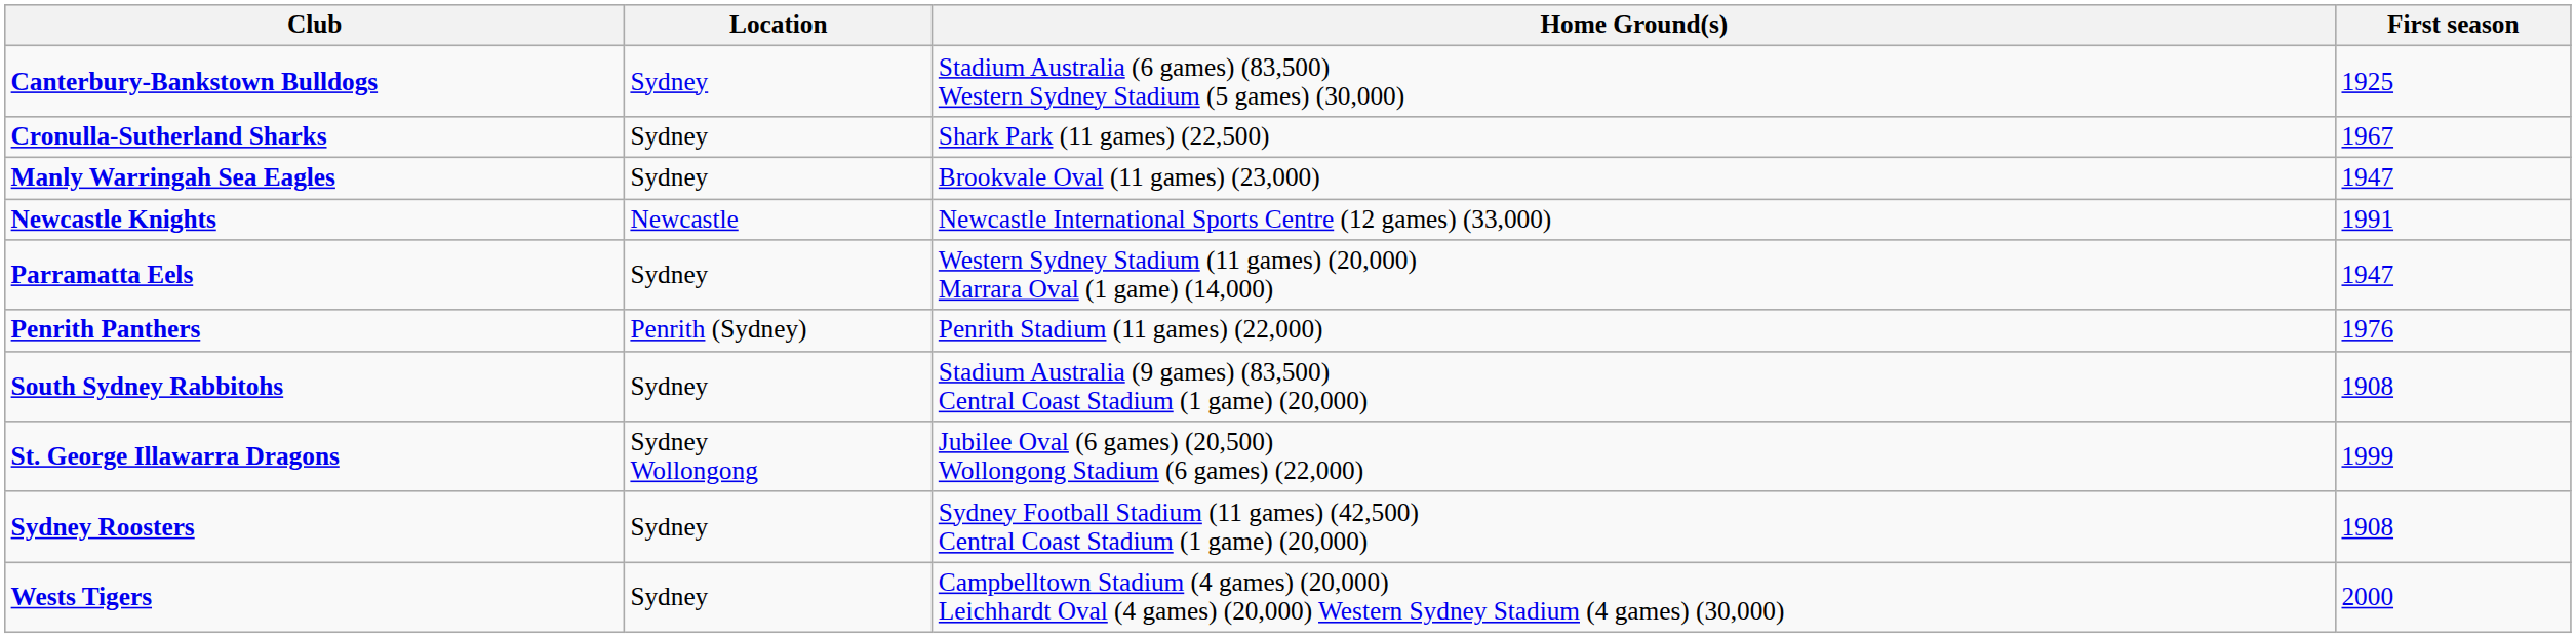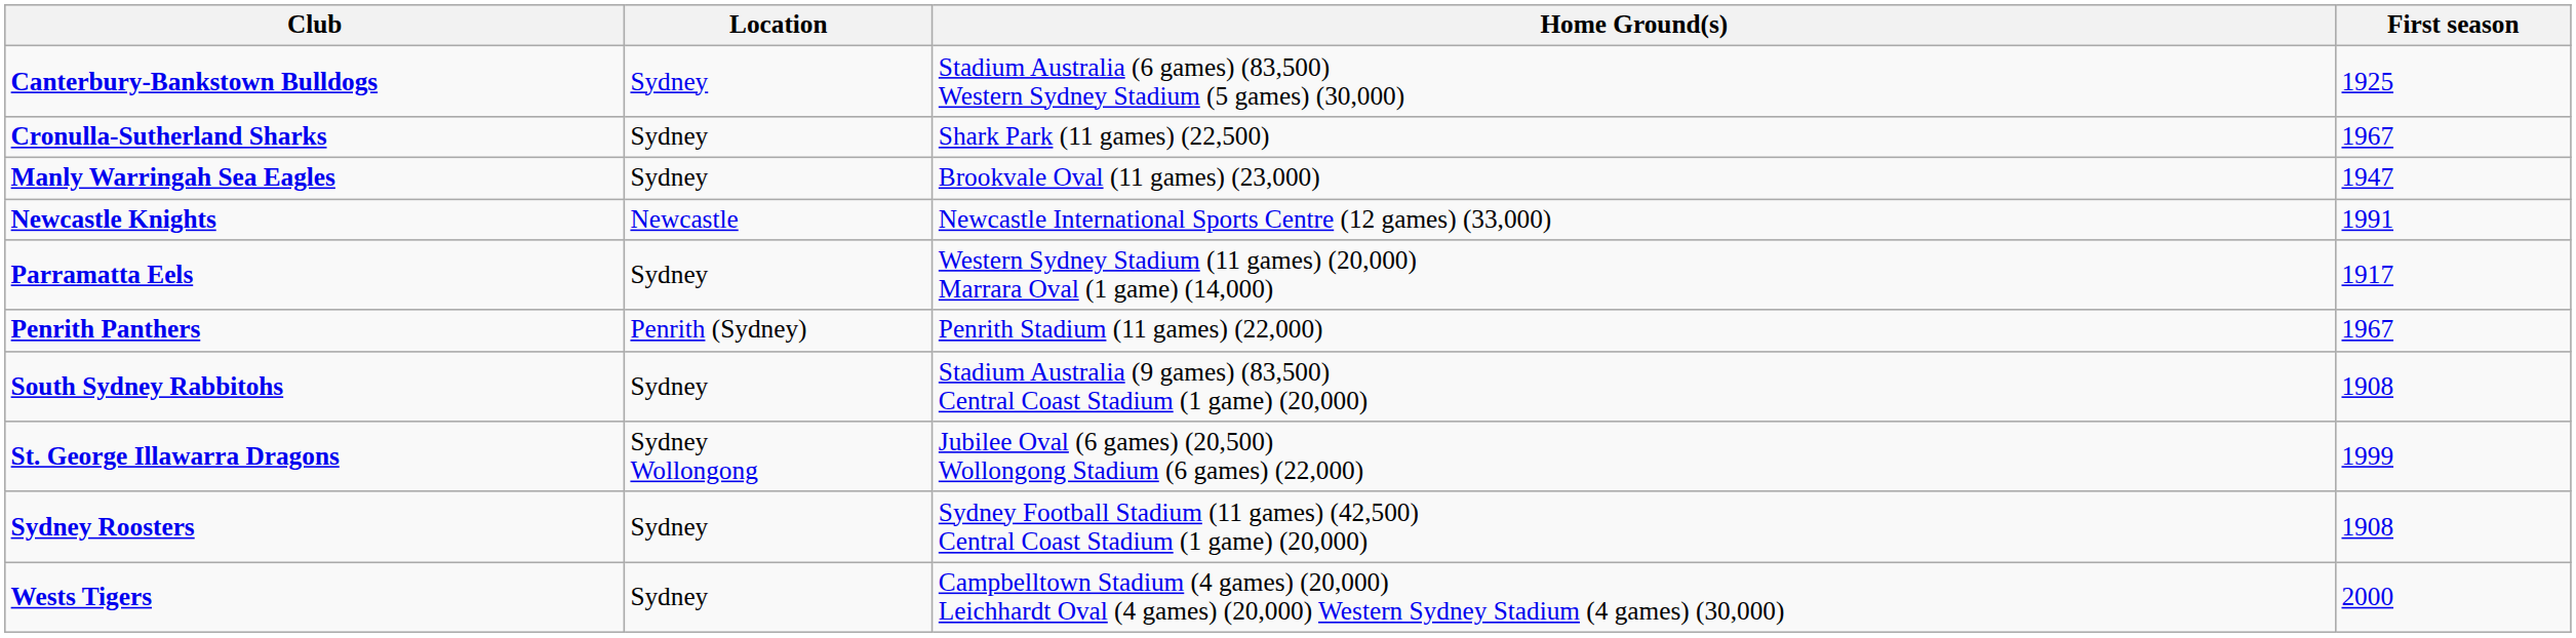Parramatta Eels | First season: 1947 -> 1917
Penrith Panthers | First season: 1976 -> 1967
